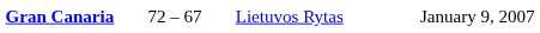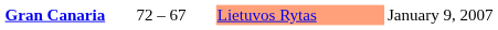Gran Canaria | column 3: no background -> lightsalmon background
